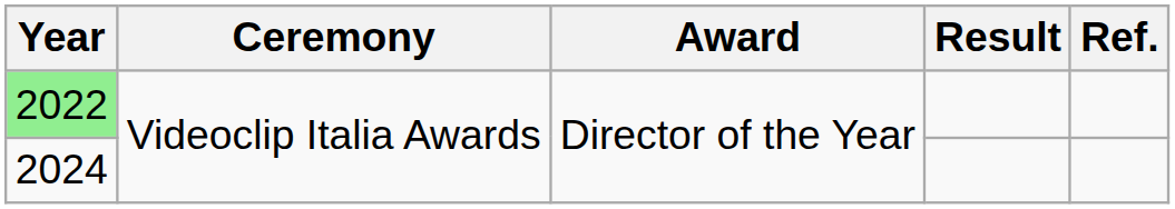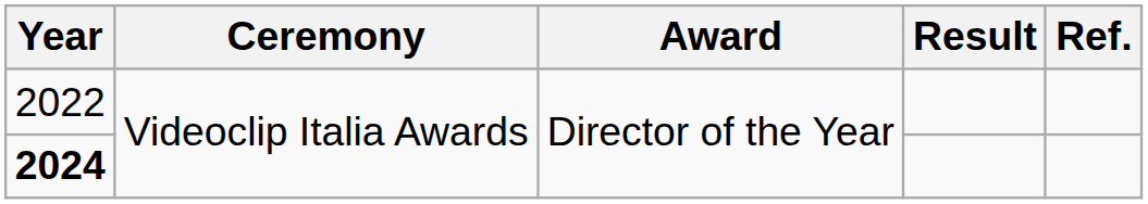2022 | Year: lightgreen background -> no background
2024 | Year: normal -> bold
